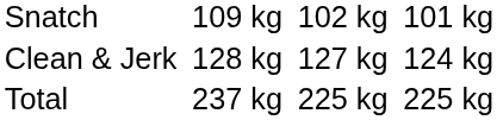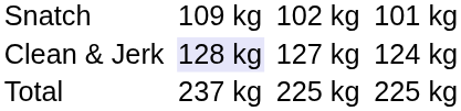Clean & Jerk | column 2: no background -> lavender background
